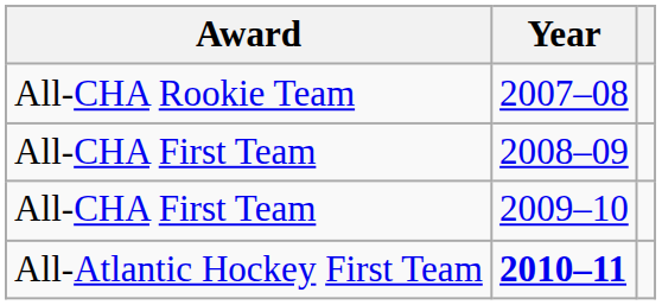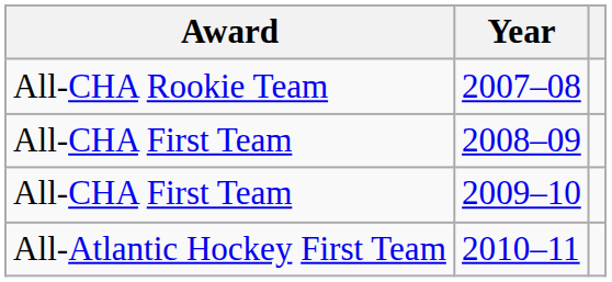row 5 | Year: bold -> normal
